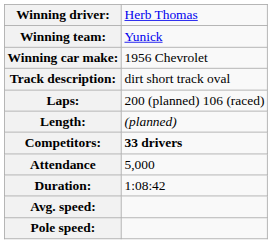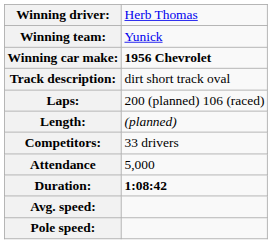Winning car make: | column 2: normal -> bold
Competitors: | column 2: bold -> normal
Duration: | column 2: normal -> bold
